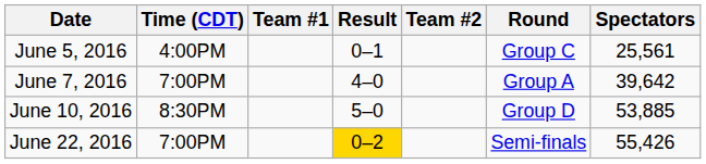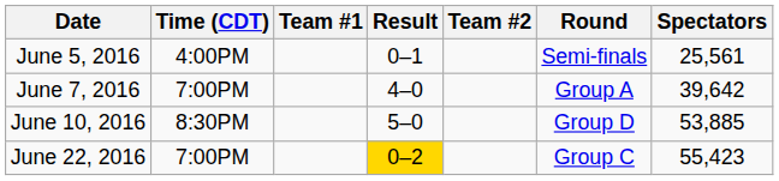June 5, 2016 | Round: Group C -> Semi-finals
June 22, 2016 | Round: Semi-finals -> Group C
June 22, 2016 | Spectators: 55,426 -> 55,423
